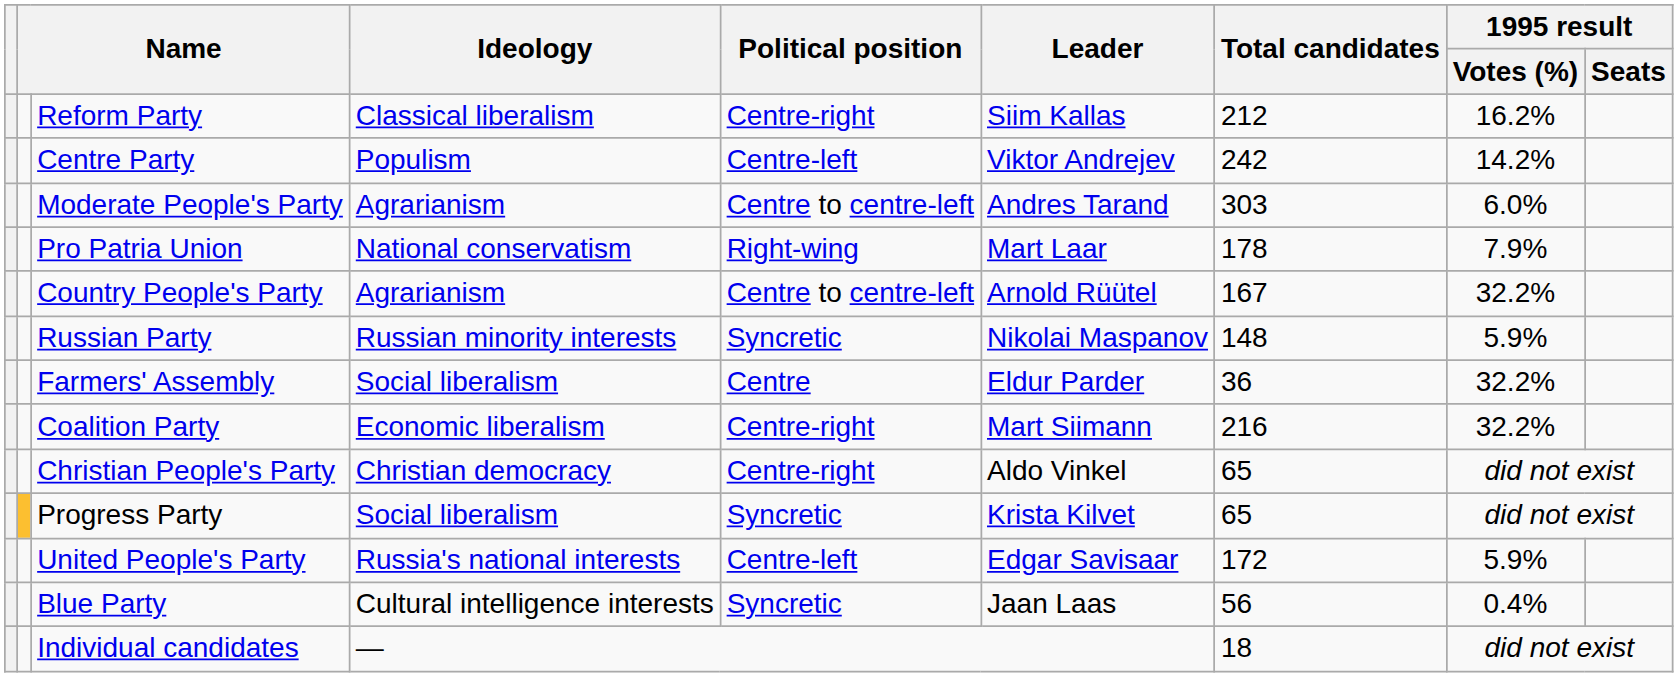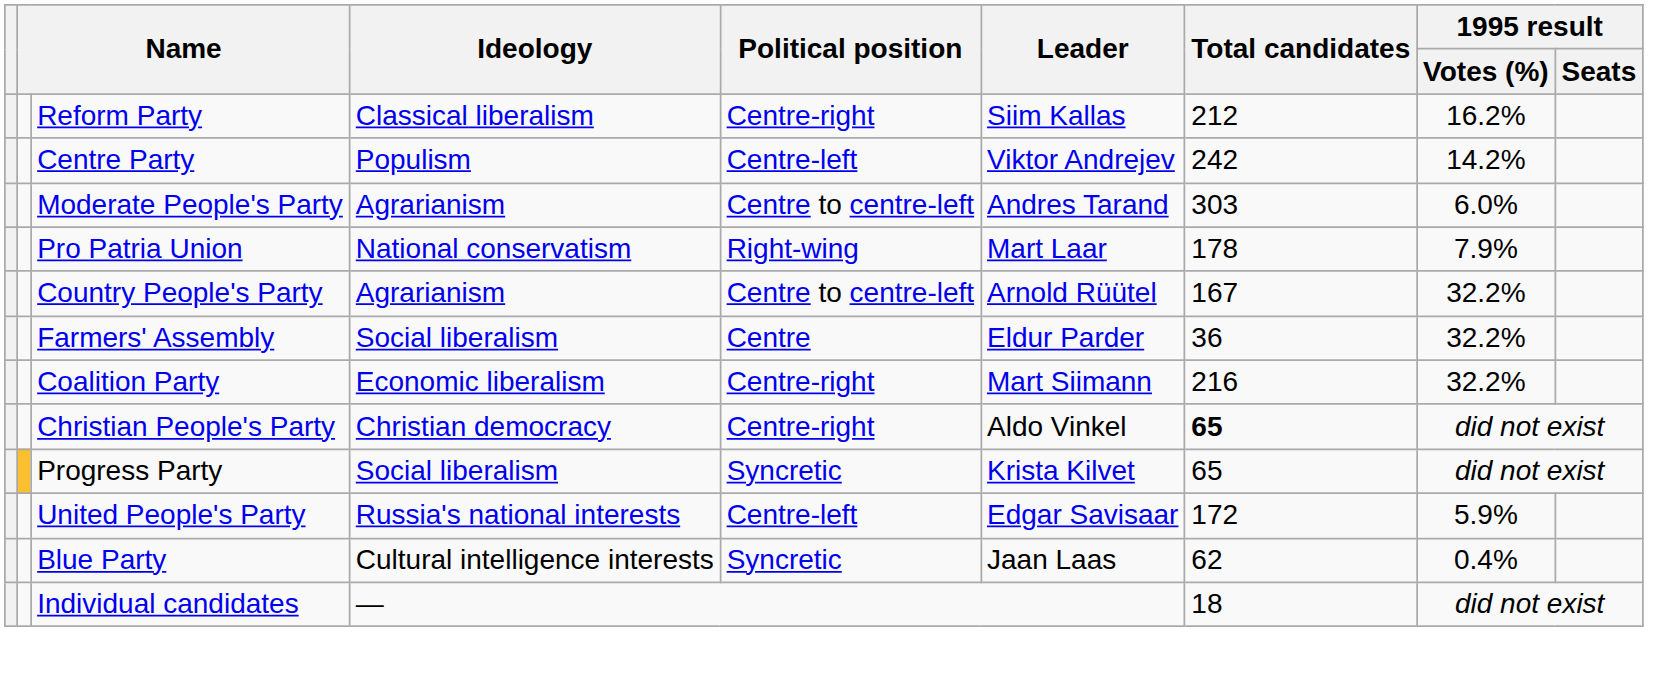- row: Russian Party | Russian minority interests | Syncretic | Nikolai Maspanov | 148 | 5.9%
Christian People's Party | Total candidates: normal -> bold
Blue Party | Total candidates: 56 -> 62
